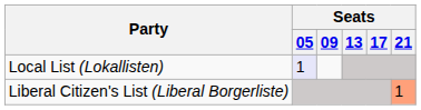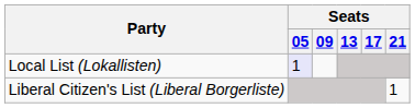Liberal Citizen's List (Liberal Borgerliste) | Seats / 21: lightsalmon background -> no background
